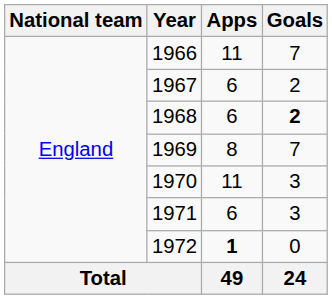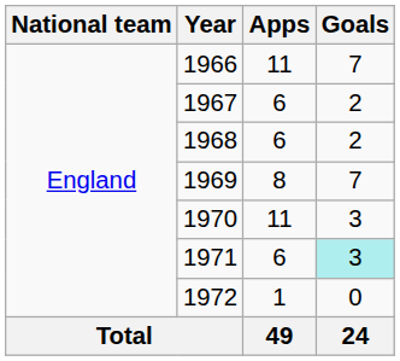1968 | Goals: bold -> normal
1971 | Goals: no background -> paleturquoise background
1972 | Apps: bold -> normal
